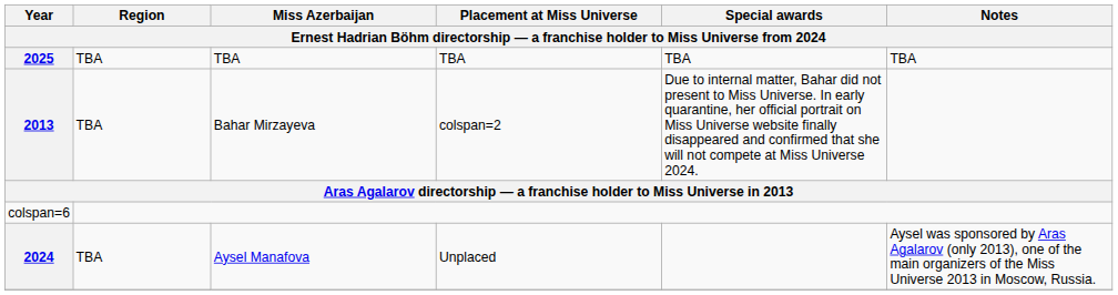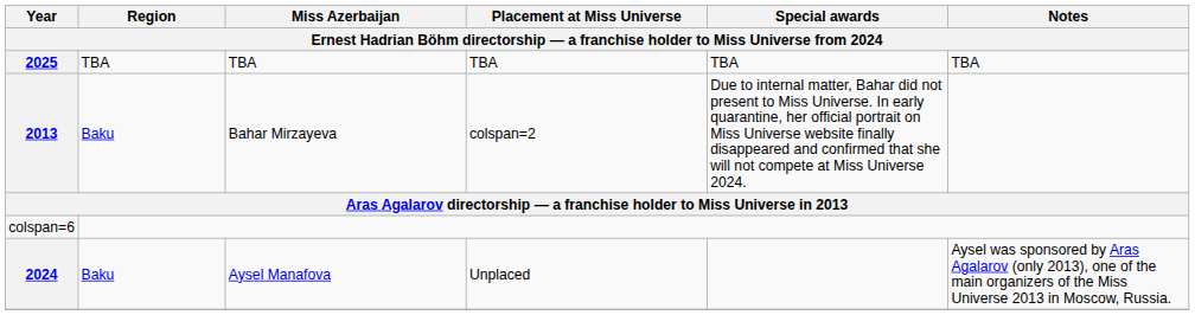Bahar Mirzayeva | Region: TBA -> Baku
Aysel Manafova | Region: TBA -> Baku
